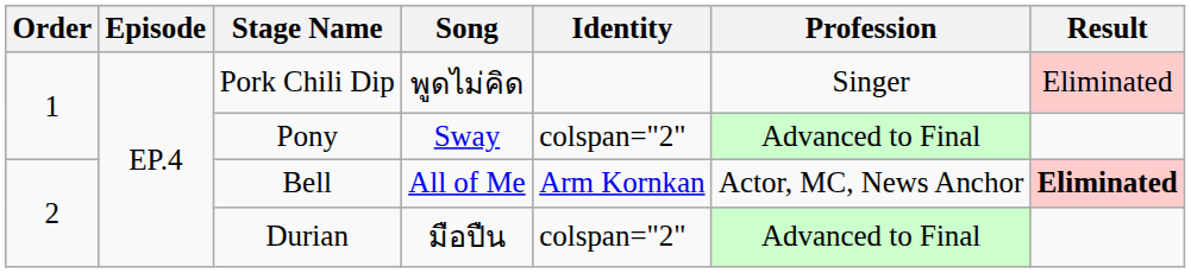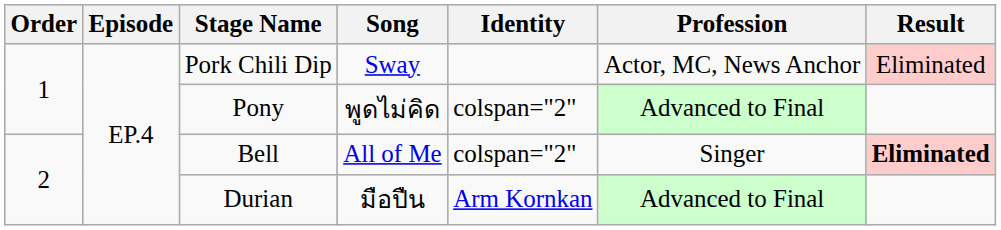Pork Chili Dip | Song: พูดไม่คิด -> Sway
Pork Chili Dip | Profession: Singer -> Actor, MC, News Anchor
Pony | Song: Sway -> พูดไม่คิด
Bell | Identity: Arm Kornkan -> colspan="2"
Bell | Profession: Actor, MC, News Anchor -> Singer
Durian | Identity: colspan="2" -> Arm Kornkan
